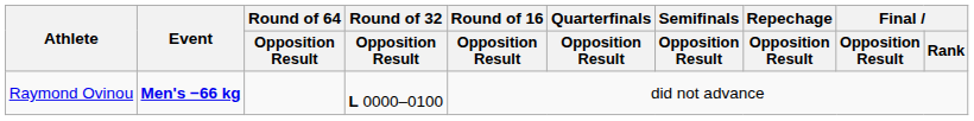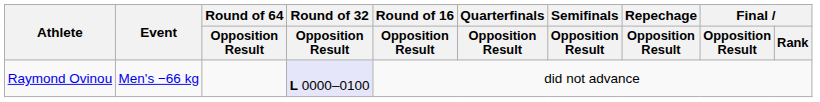Raymond Ovinou | Event: bold -> normal
Raymond Ovinou | Round of 32 / Opposition Result: no background -> lavender background
